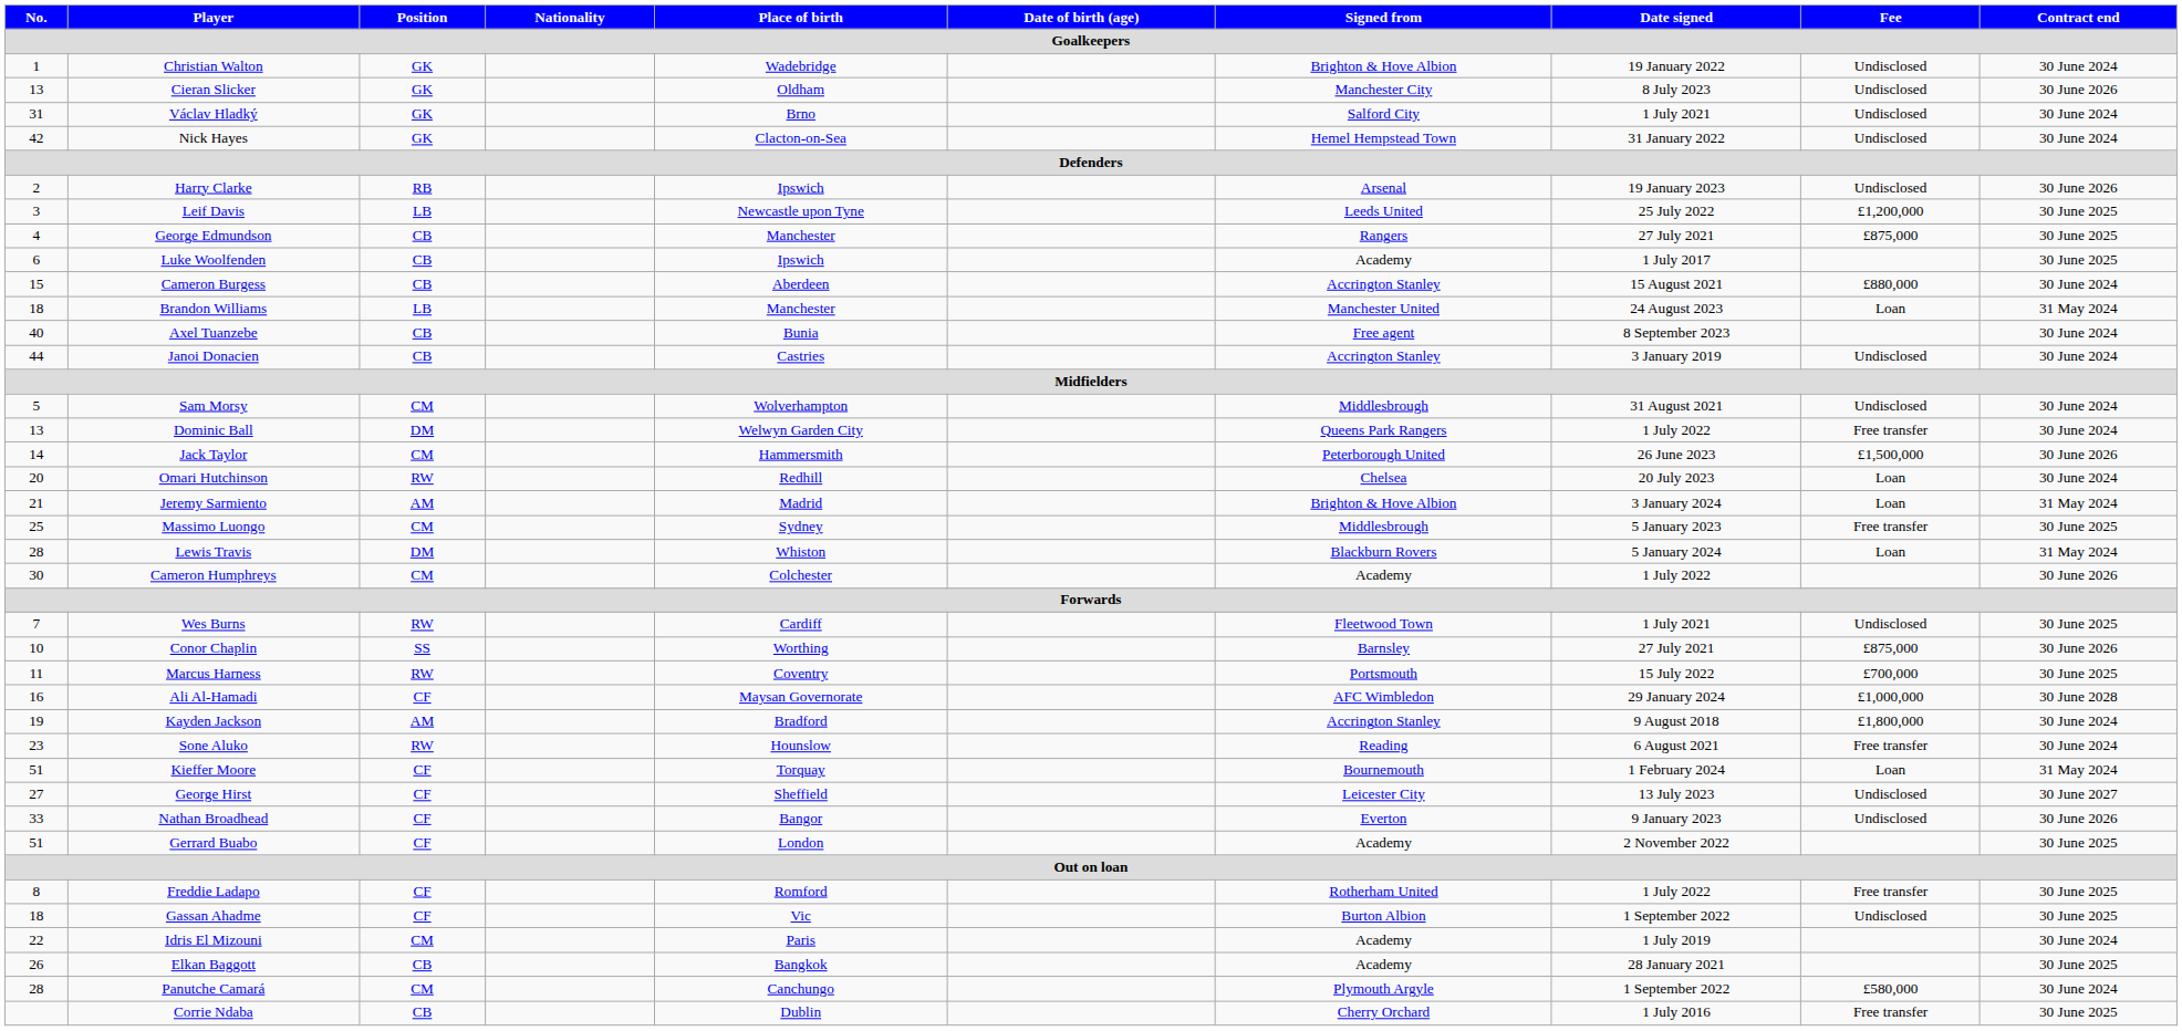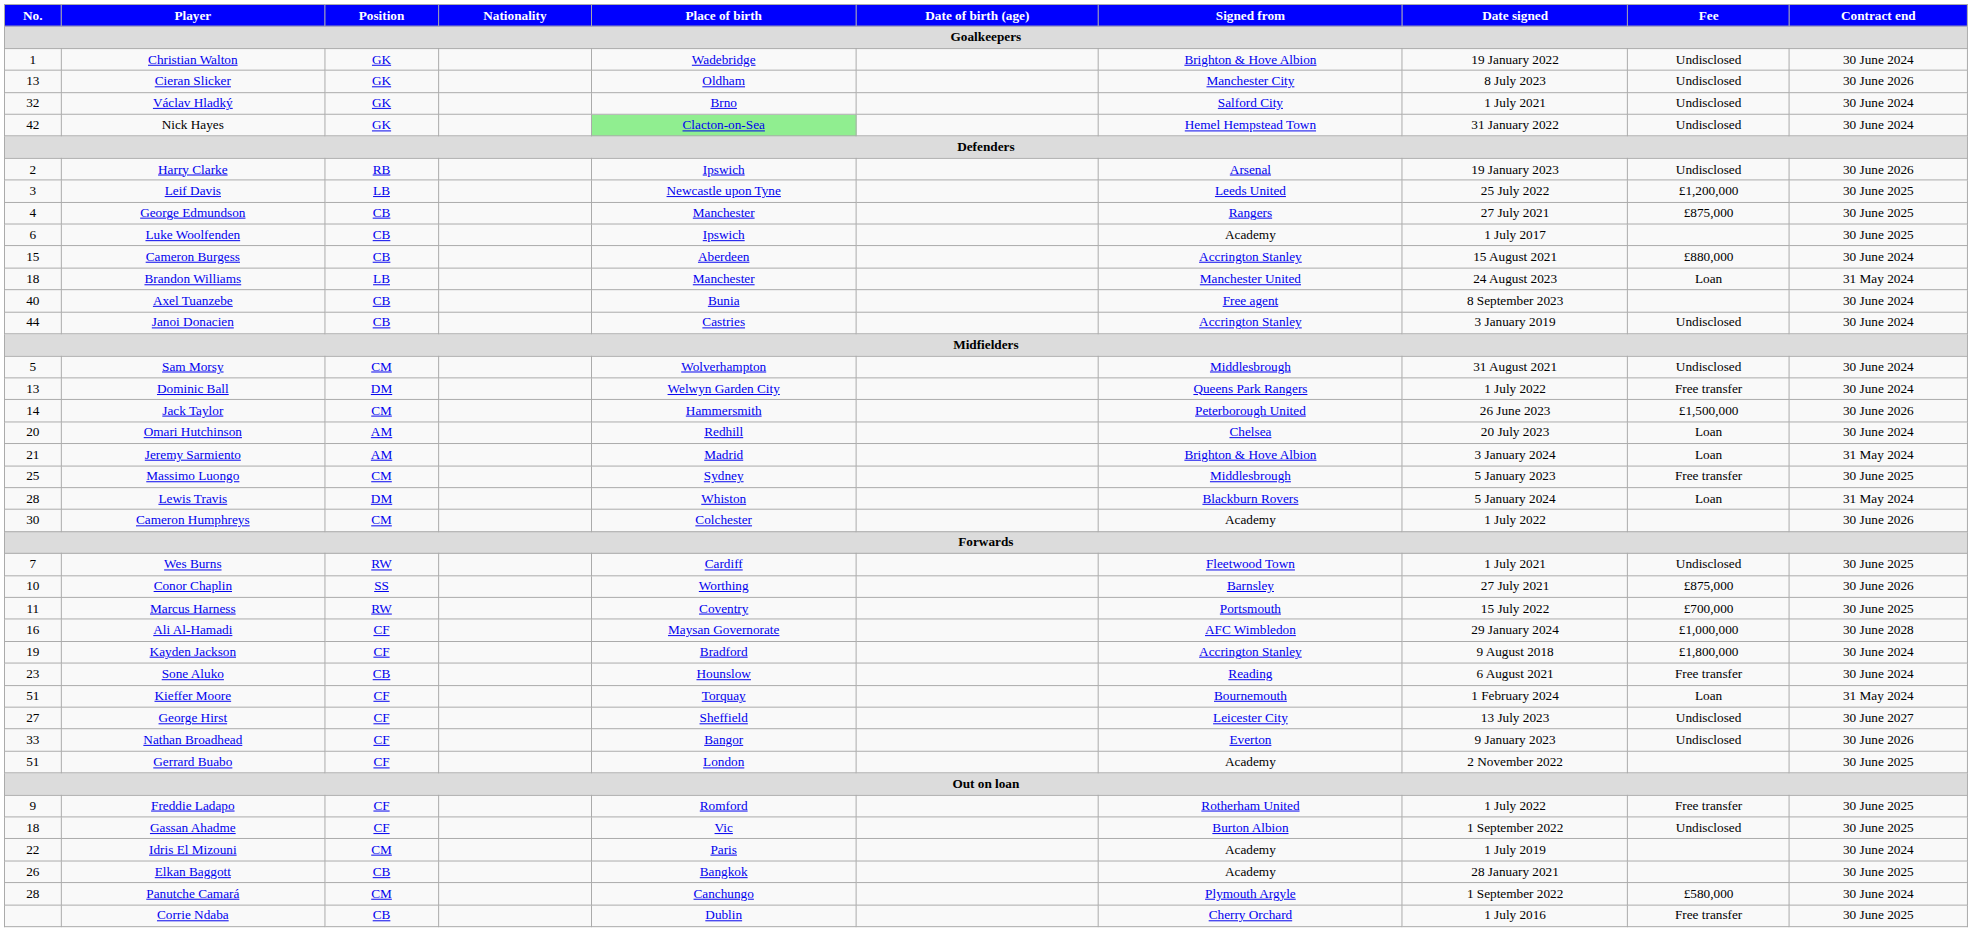Václav Hladký | No.: 31 -> 32
Nick Hayes | Place of birth: no background -> lightgreen background
Omari Hutchinson | Position: RW -> AM
Kayden Jackson | Position: AM -> CF
Sone Aluko | Position: RW -> CB
Freddie Ladapo | No.: 8 -> 9
